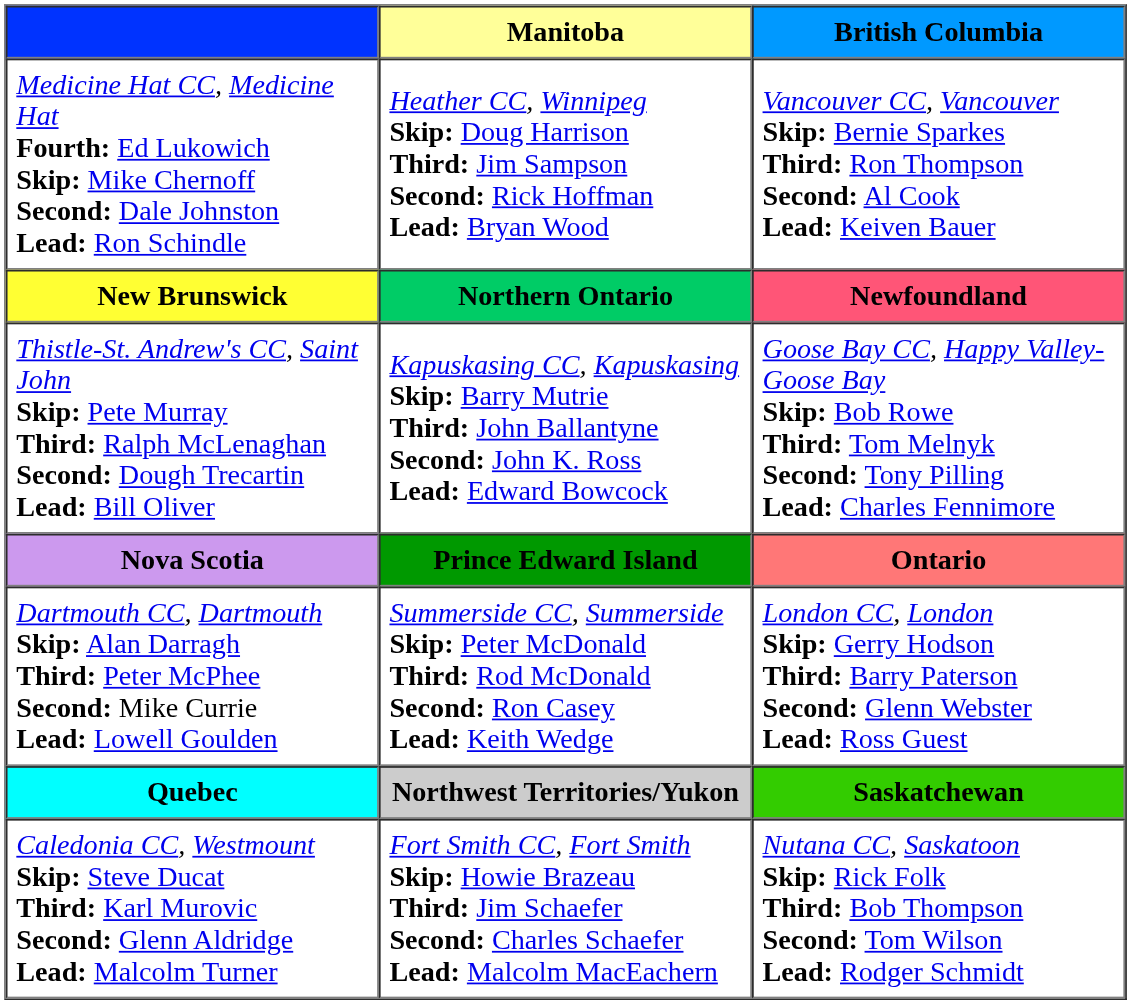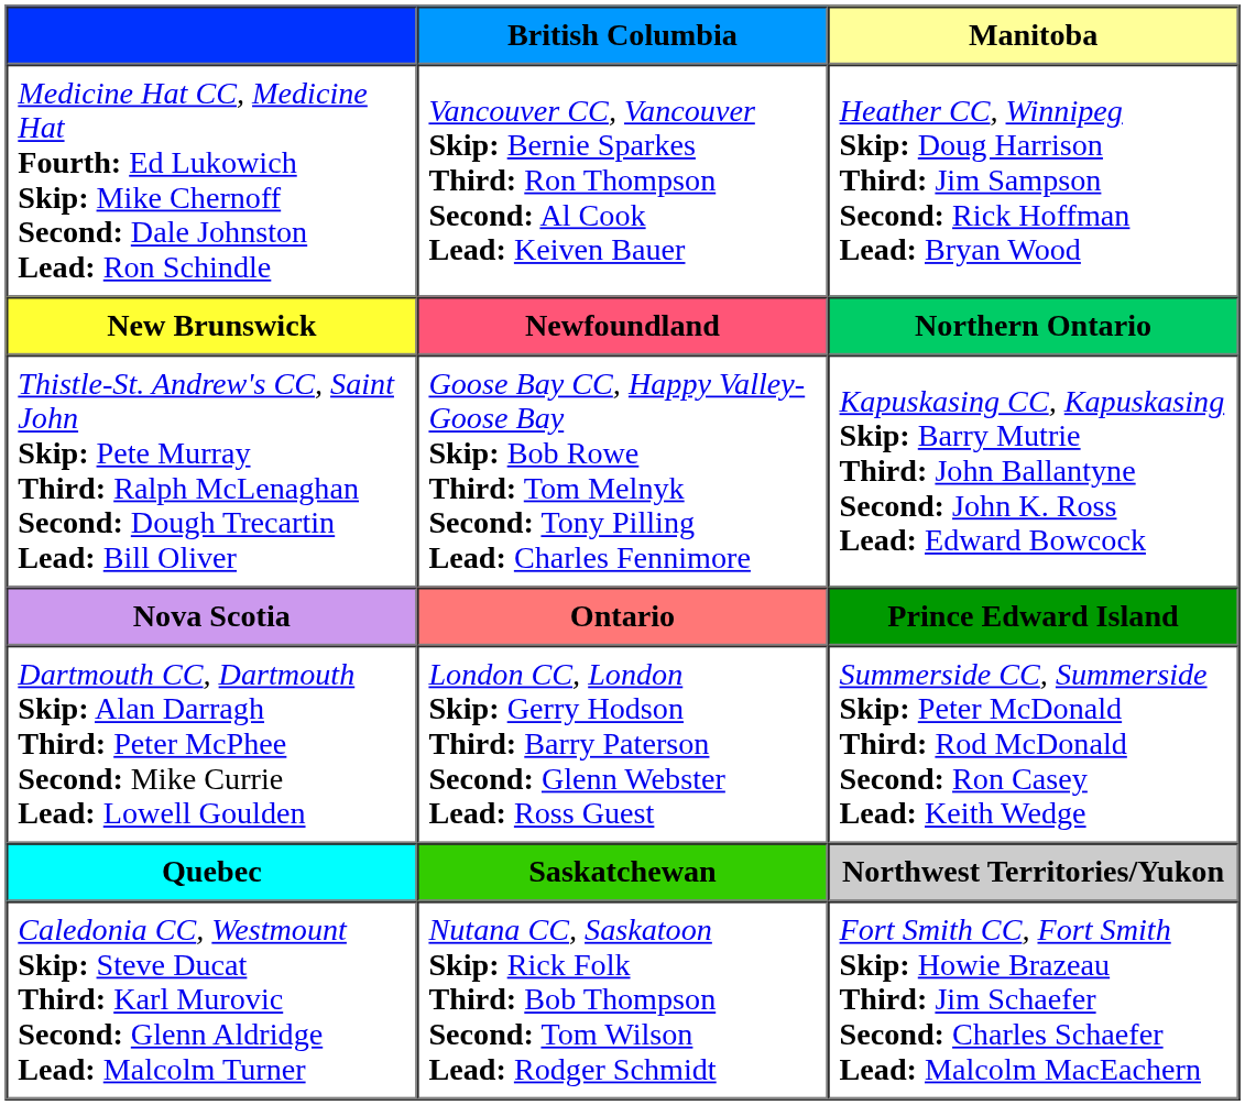columns swapped: British Columbia <-> Manitoba
